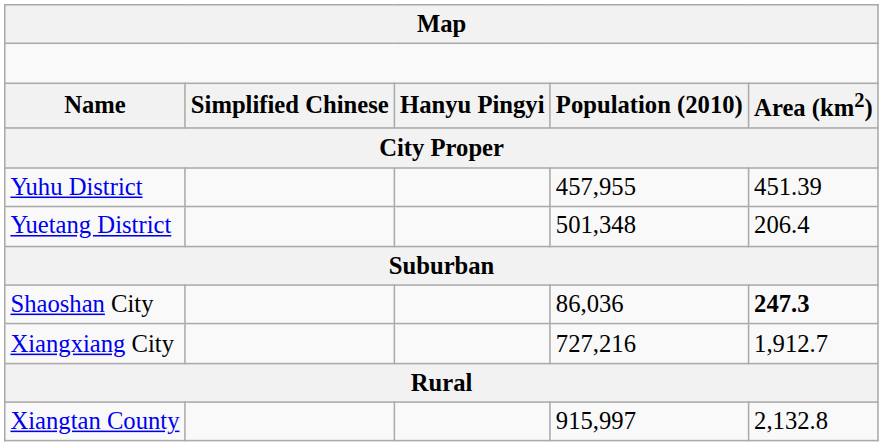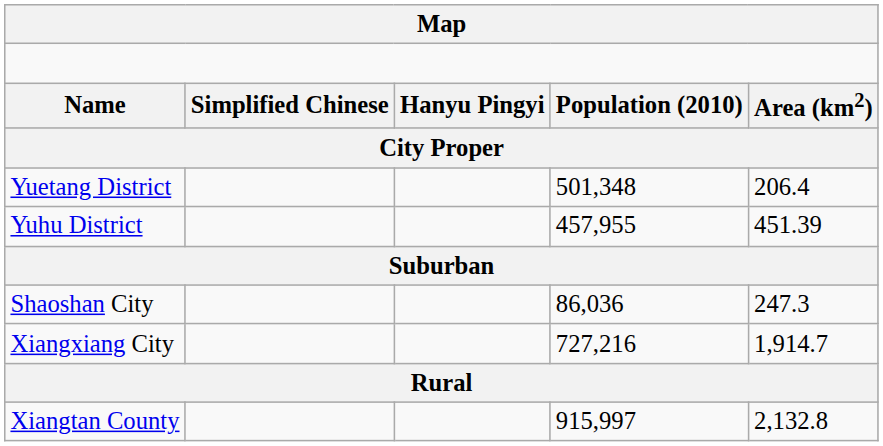rows swapped: Yuetang District <-> Yuhu District
Shaoshan City | column 5: bold -> normal
Xiangxiang City | column 5: 1,912.7 -> 1,914.7
